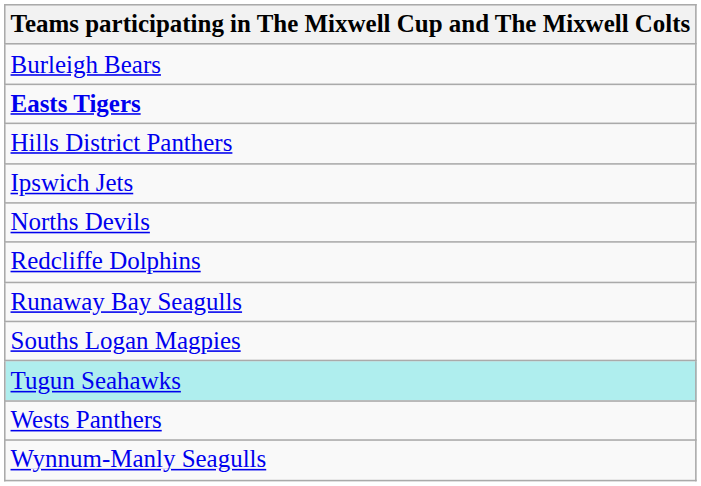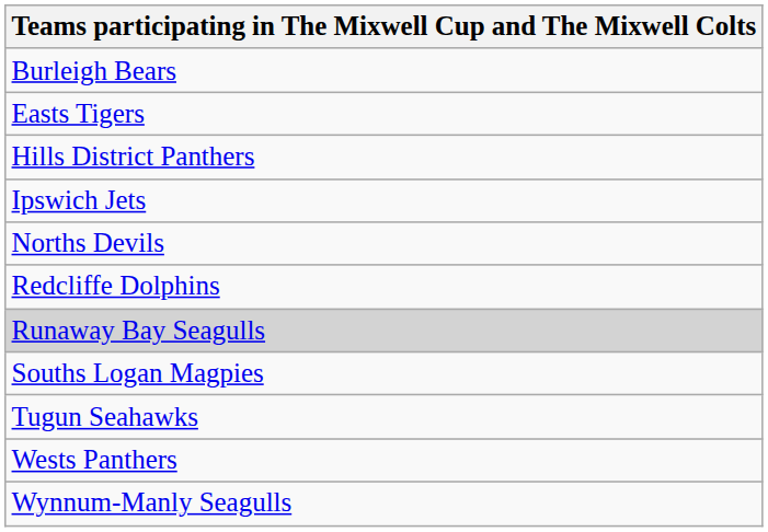row 3 | column 1: bold -> normal
row 8 | column 1: no background -> lightgrey background
row 10 | column 1: paleturquoise background -> no background
